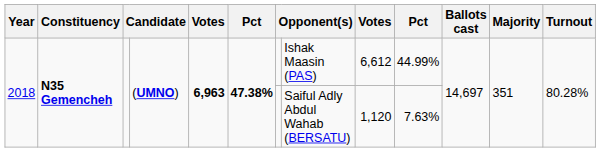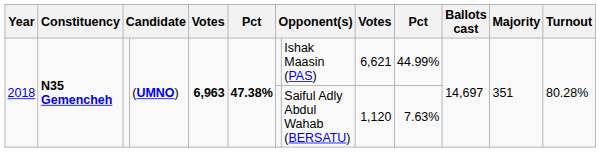row 2 | column 9: 6,612 -> 6,621
